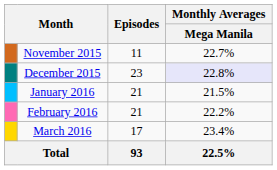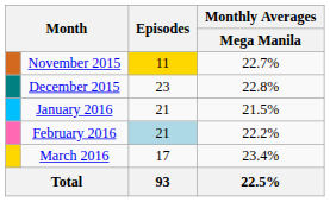November 2015 | Episodes: no background -> gold background
December 2015 | Monthly Averages / Mega Manila: lavender background -> no background
February 2016 | Episodes: no background -> lightblue background
